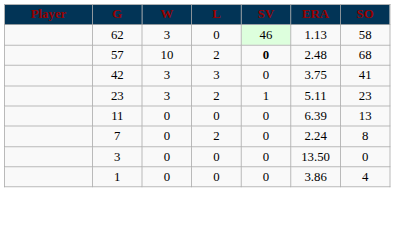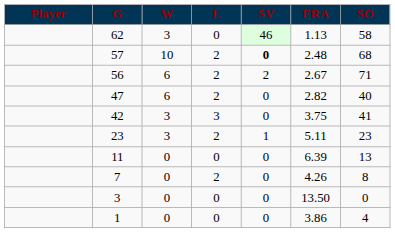+ row: 56 | 6 | 2 | 2 | 2.67 | 71
+ row: 47 | 6 | 2 | 0 | 2.82 | 40
7 | ERA: 2.24 -> 4.26
